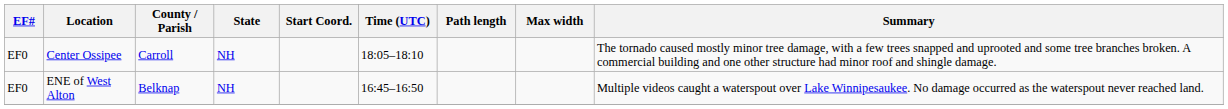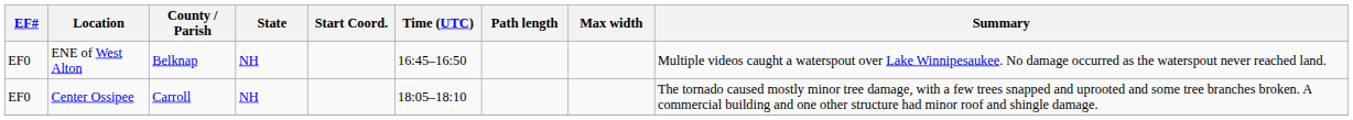rows swapped: ENE of West Alton <-> Center Ossipee
